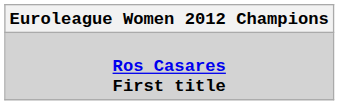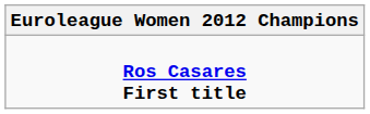row 2 | column 1: lightgrey background -> no background
